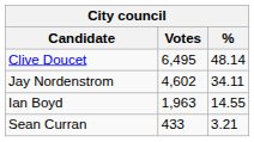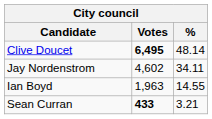Clive Doucet | Votes: normal -> bold
Sean Curran | Votes: normal -> bold
